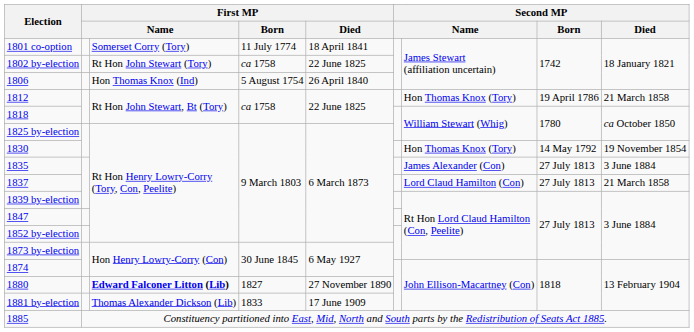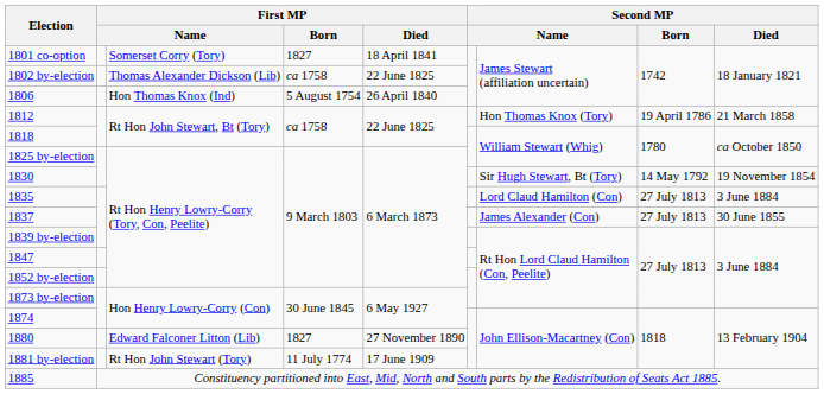1801 co-option | First MP / Born: 11 July 1774 -> 1827
1802 by-election | column 3: Rt Hon John Stewart (Tory) -> Thomas Alexander Dickson (Lib)
1830 | column 7: Hon Thomas Knox (Tory) -> Sir Hugh Stewart, Bt (Tory)
1835 | column 7: James Alexander (Con) -> Lord Claud Hamilton (Con)
1837 | column 7: Lord Claud Hamilton (Con) -> James Alexander (Con)
1837 | Second MP / Died: 21 March 1858 -> 30 June 1855
1880 | column 3: bold -> normal
1881 by-election | column 3: Thomas Alexander Dickson (Lib) -> Rt Hon John Stewart (Tory)
1881 by-election | First MP / Born: 1833 -> 11 July 1774
